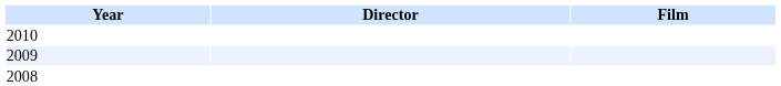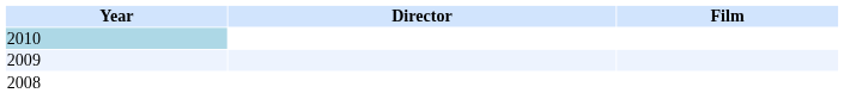2010 | Year: no background -> lightblue background
